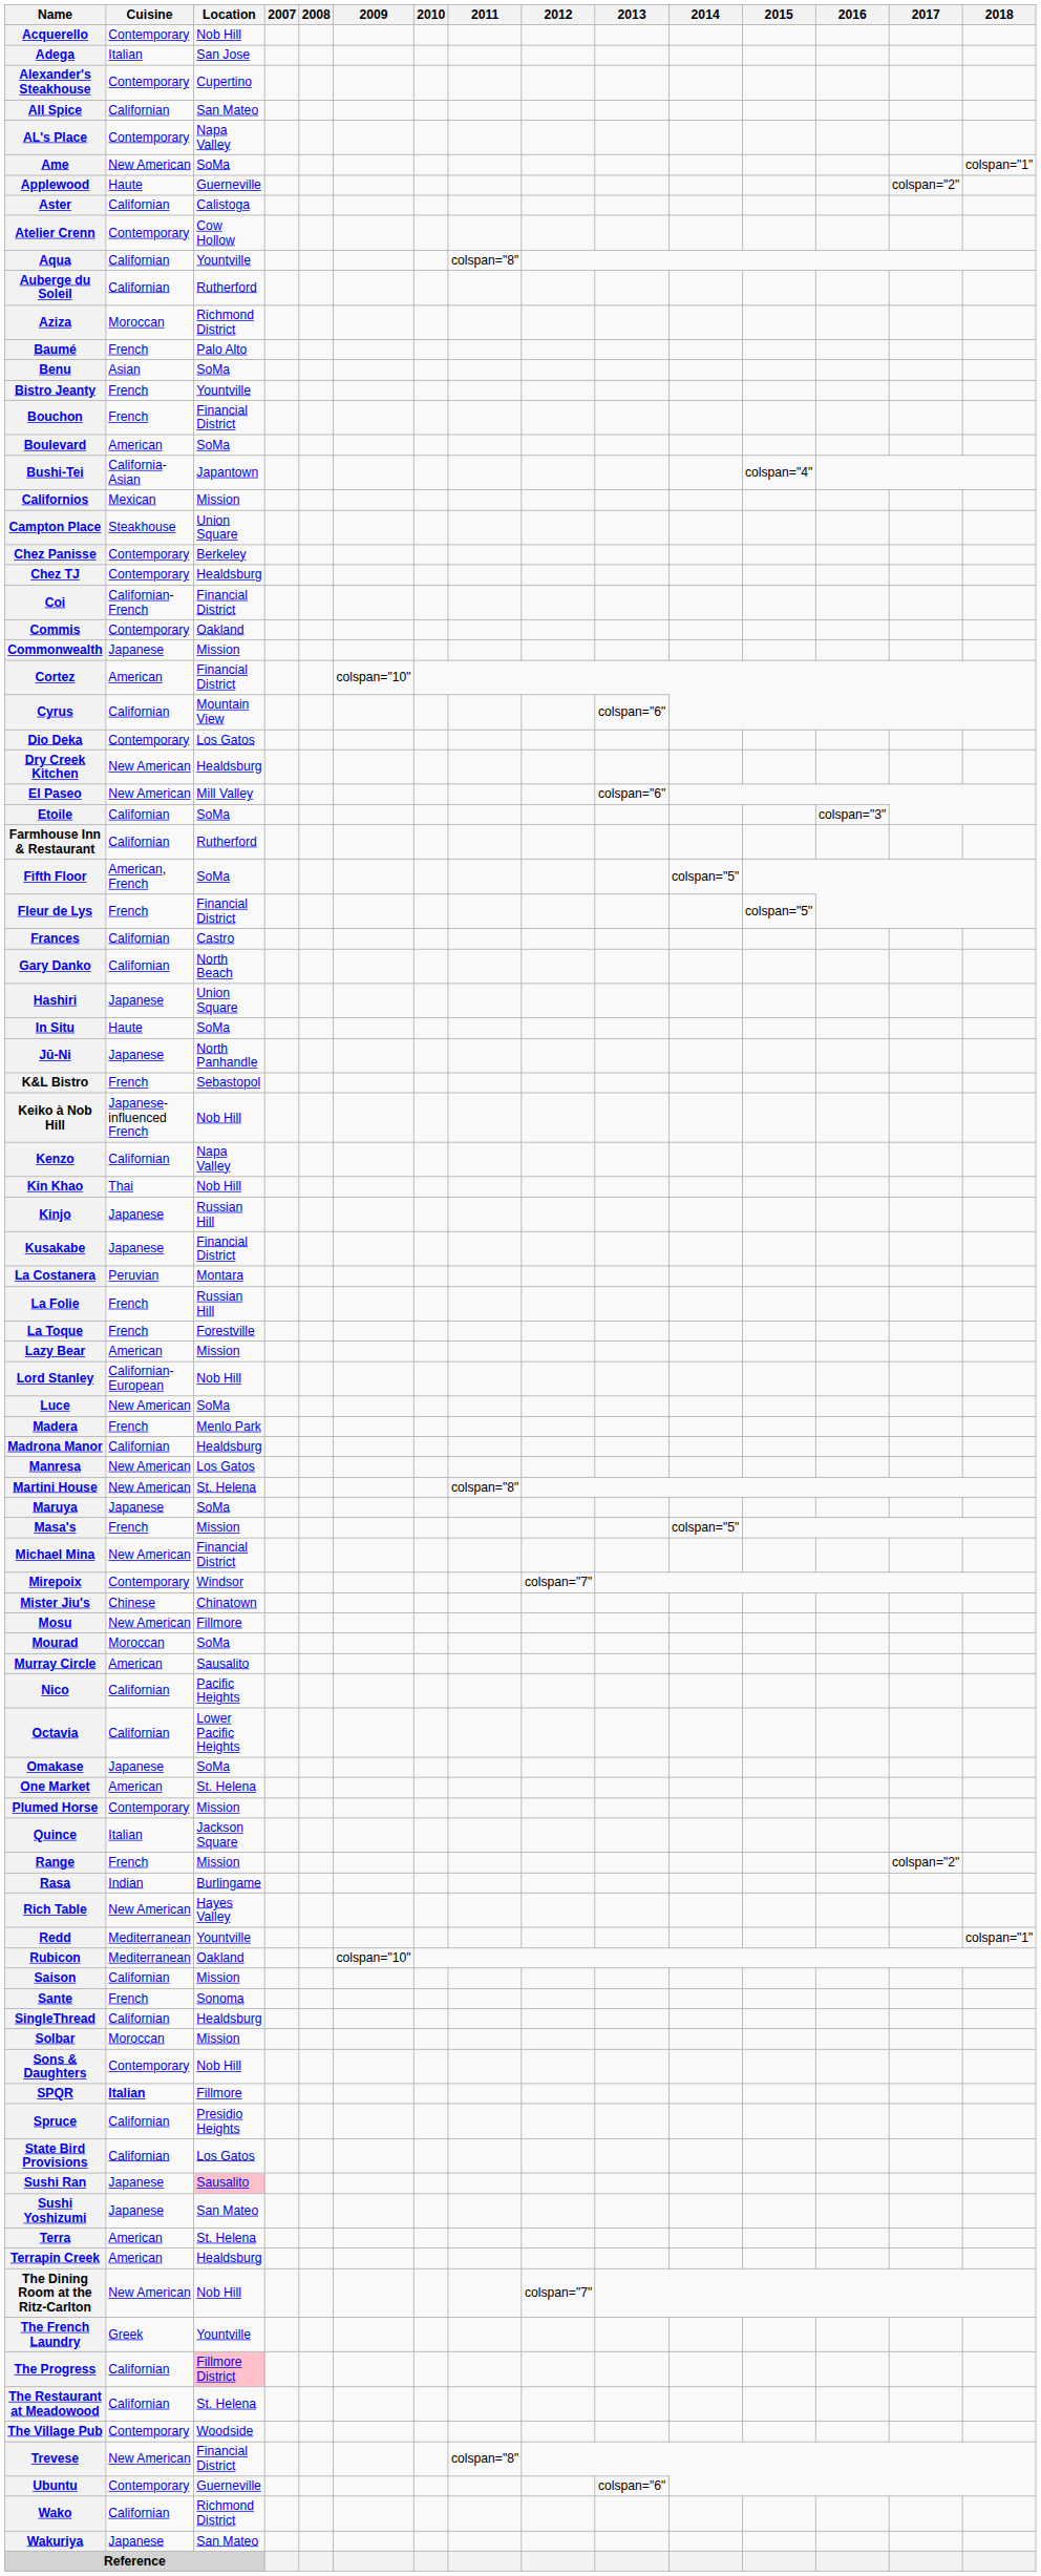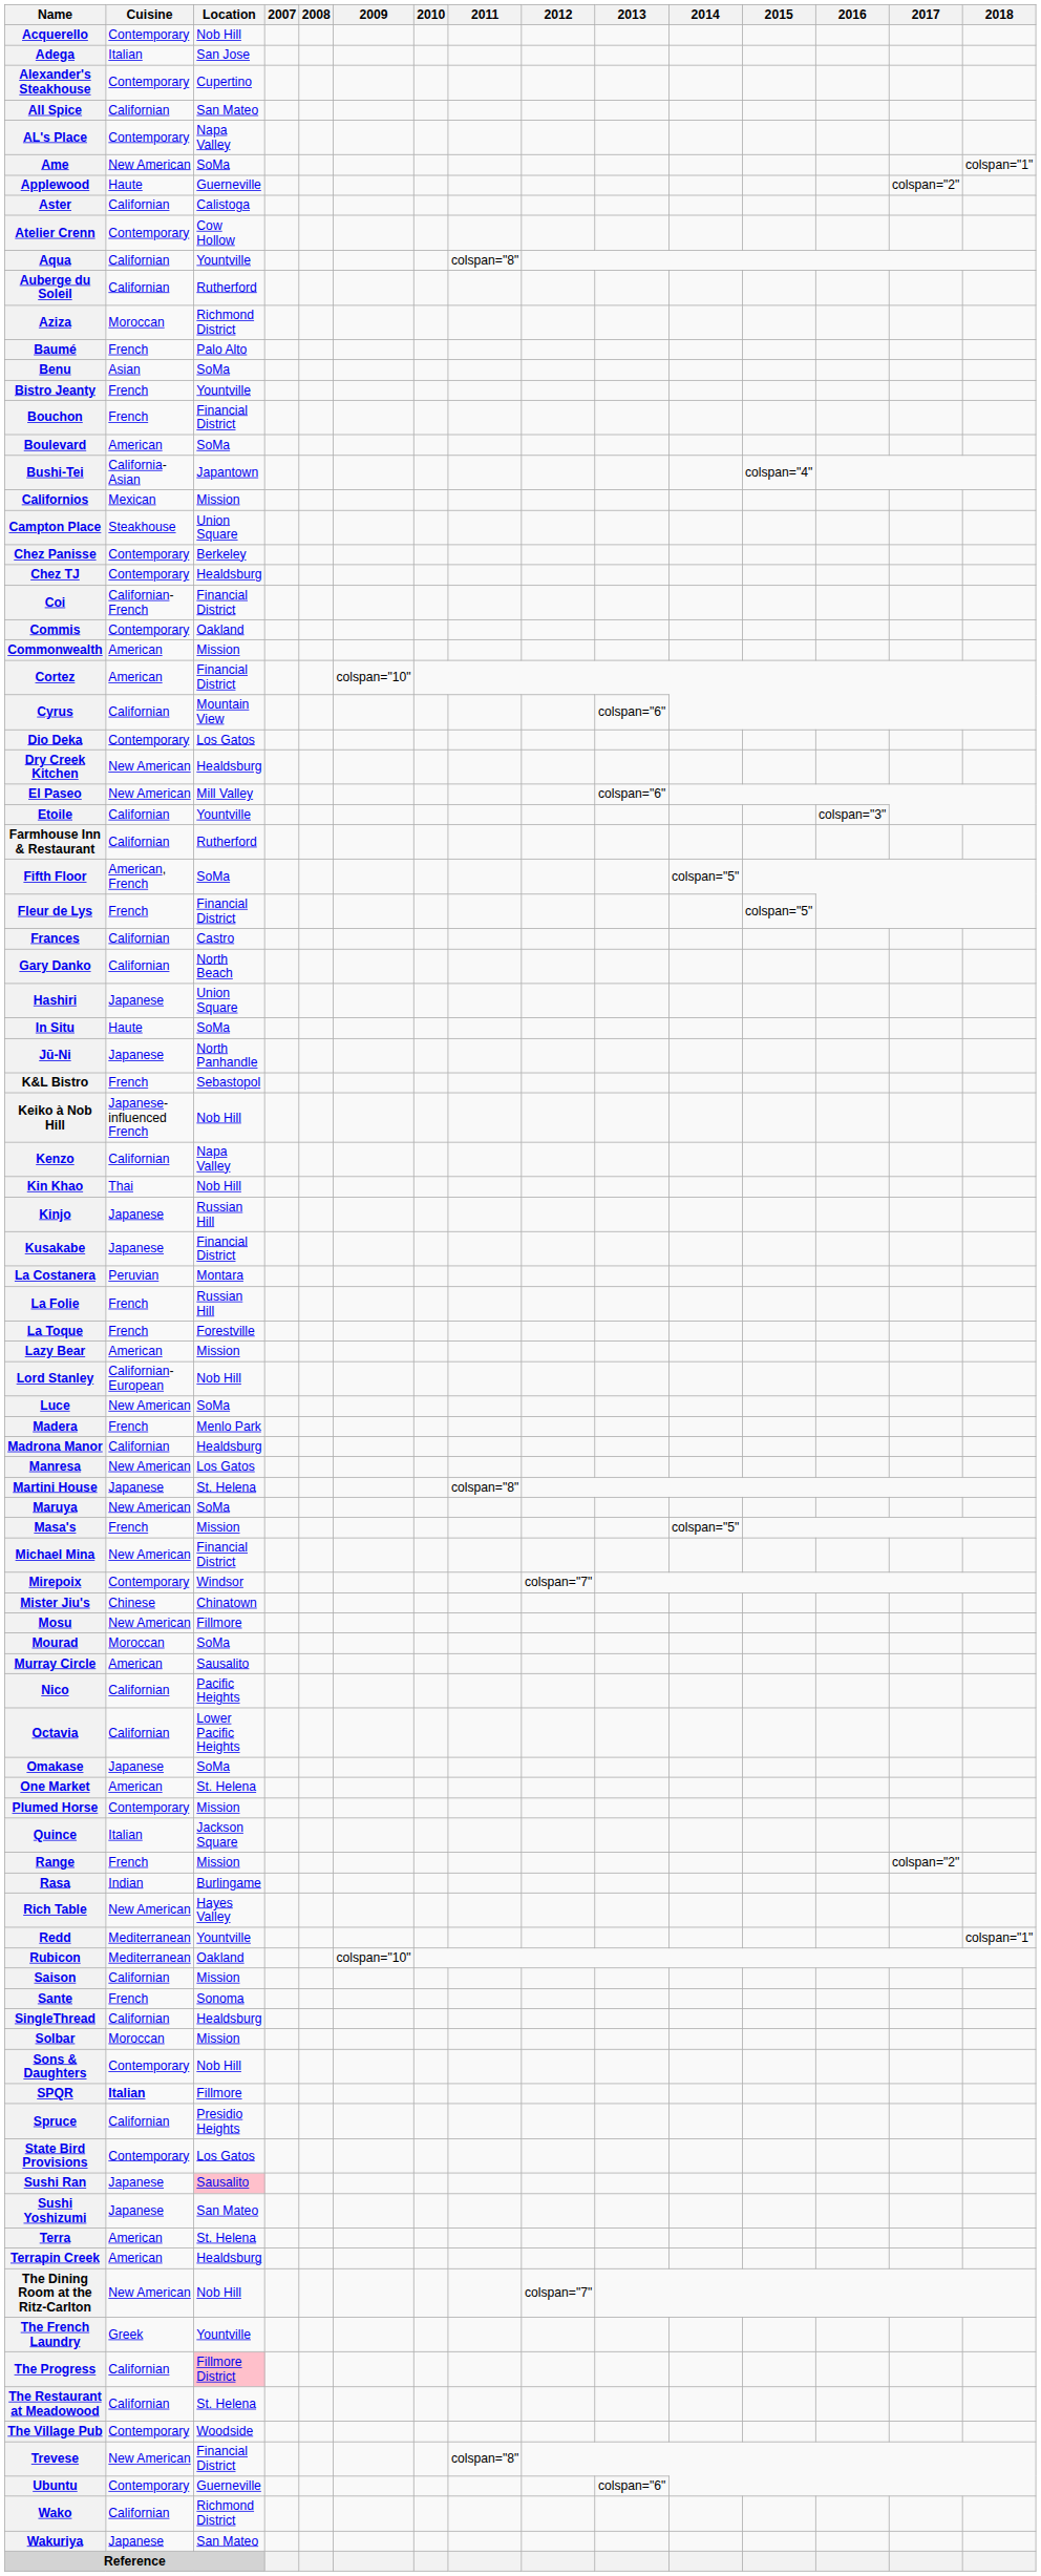Commonwealth | Cuisine: Japanese -> American
Etoile | Location: SoMa -> Yountville
Martini House | Cuisine: New American -> Japanese
Maruya | Cuisine: Japanese -> New American
State Bird Provisions | Cuisine: Californian -> Contemporary
